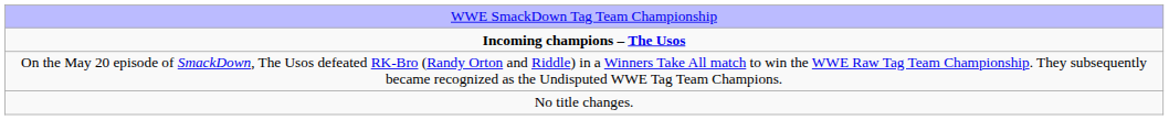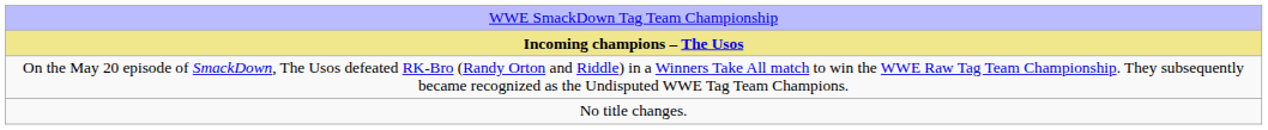row 2 | column 1: no background -> khaki background
